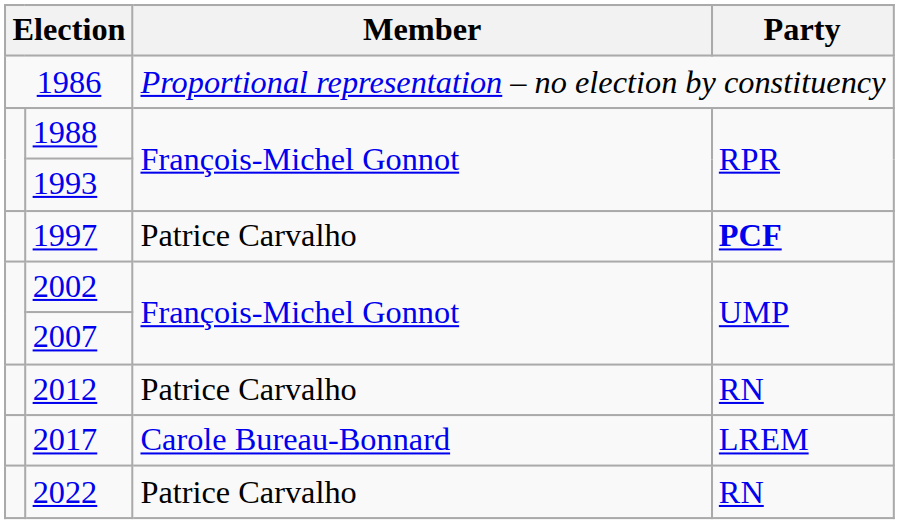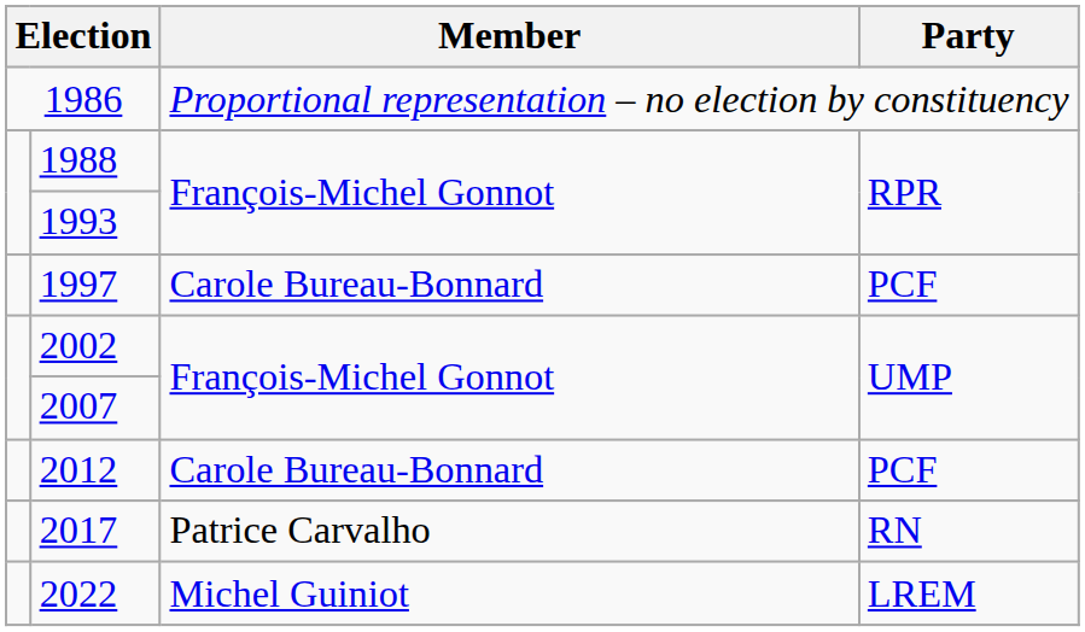1997 | Member: Patrice Carvalho -> Carole Bureau-Bonnard
1997 | Party: bold -> normal
2012 | Member: Patrice Carvalho -> Carole Bureau-Bonnard
2012 | Party: RN -> PCF
2017 | Member: Carole Bureau-Bonnard -> Patrice Carvalho
2017 | Party: LREM -> RN
2022 | Member: Patrice Carvalho -> Michel Guiniot
2022 | Party: RN -> LREM
